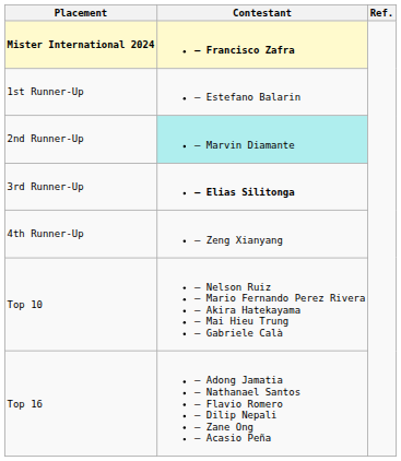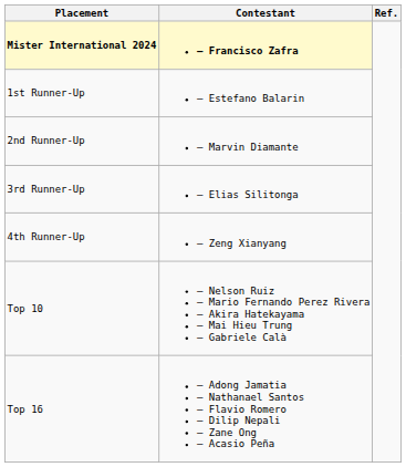2nd Runner-Up | Contestant: paleturquoise background -> no background
3rd Runner-Up | Contestant: bold -> normal
